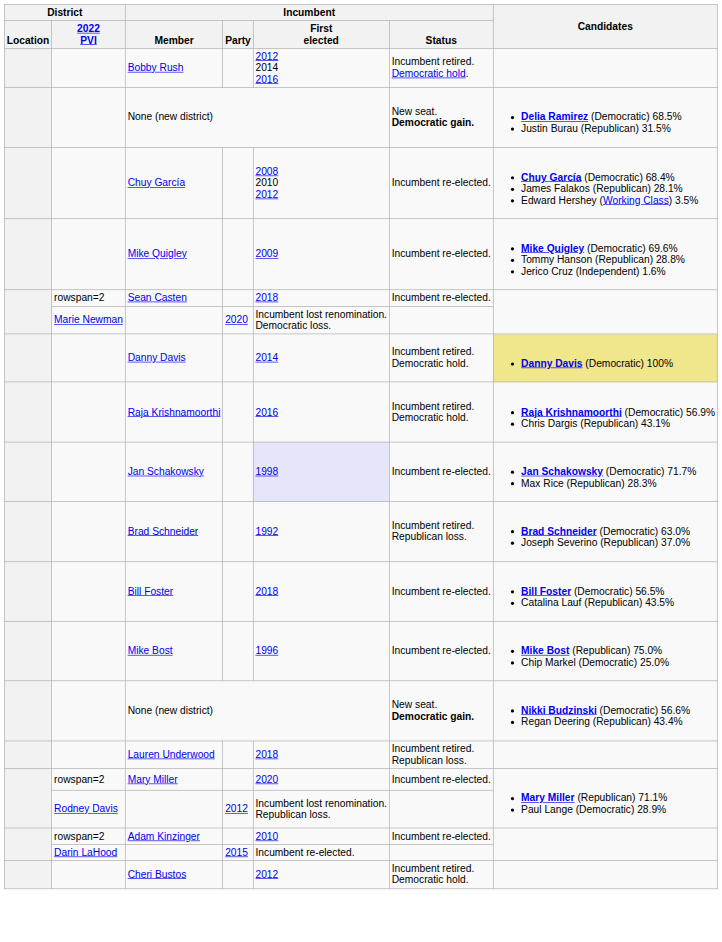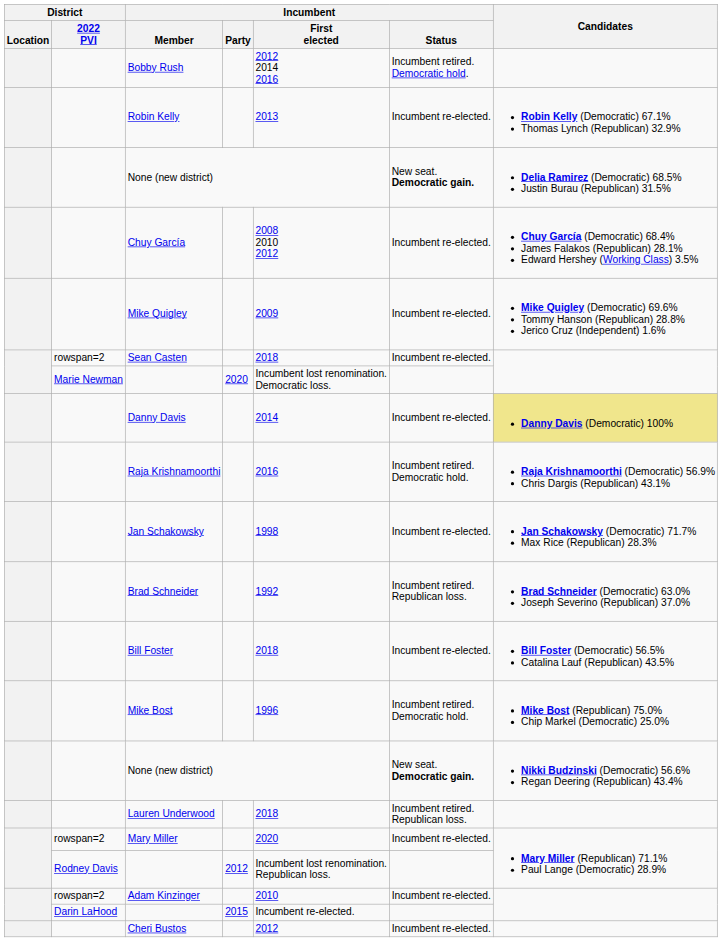+ row: Robin Kelly | 2013 | Incumbent re-elected. | Robin Kelly (Democratic) 67.1% Thomas Lynch (Republican) 32.9%
Danny Davis | Incumbent / Status: Incumbent retired. Democratic hold. -> Incumbent re-elected.
Jan Schakowsky | Incumbent / First elected: lavender background -> no background
Mike Bost | Incumbent / Status: Incumbent re-elected. -> Incumbent retired. Democratic hold.
Cheri Bustos | Incumbent / Status: Incumbent retired. Democratic hold. -> Incumbent re-elected.
